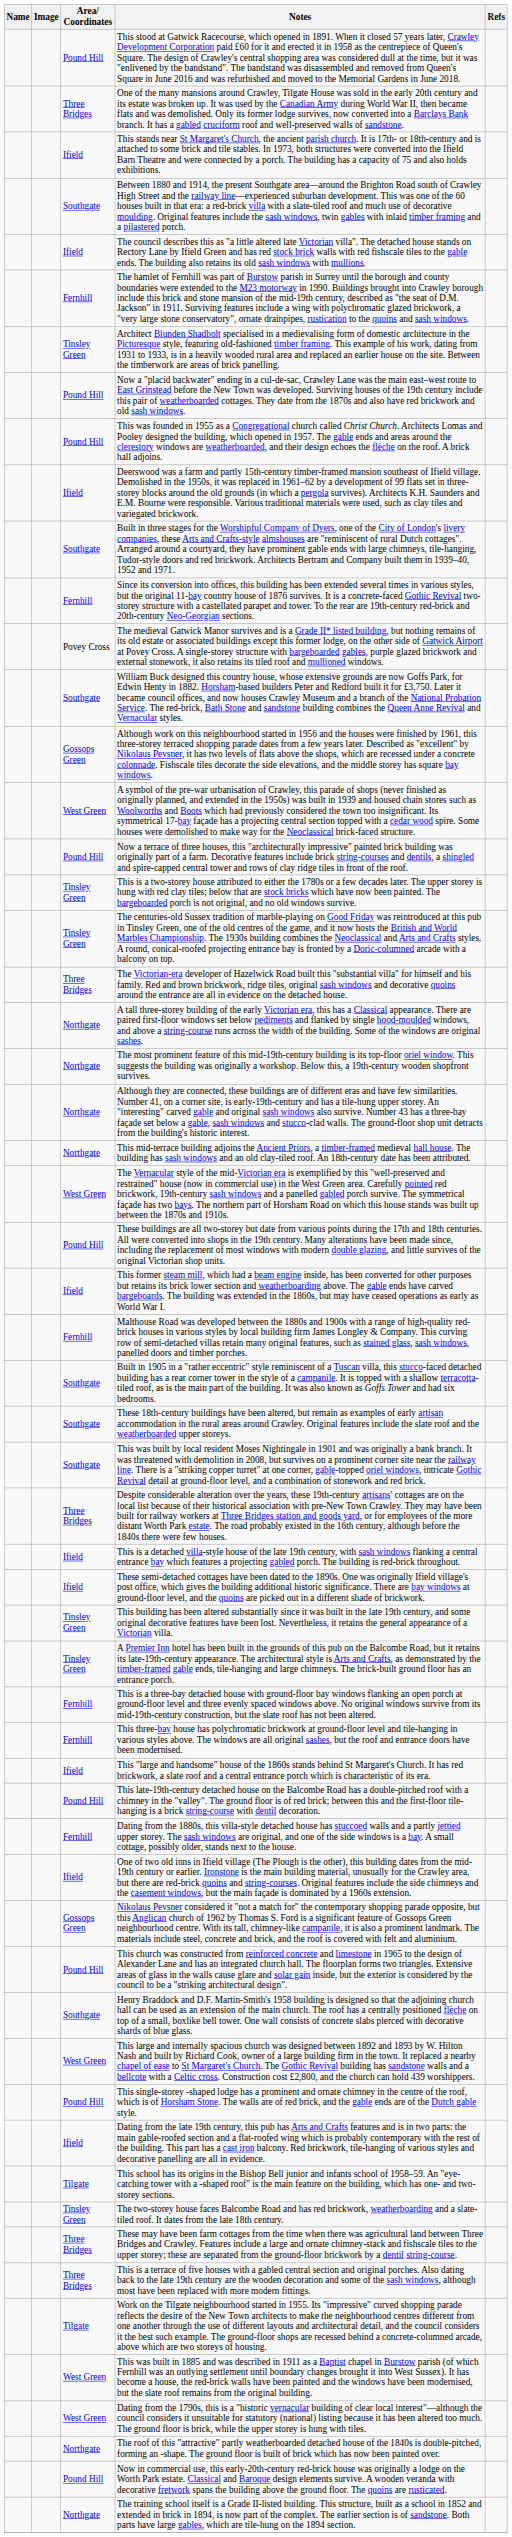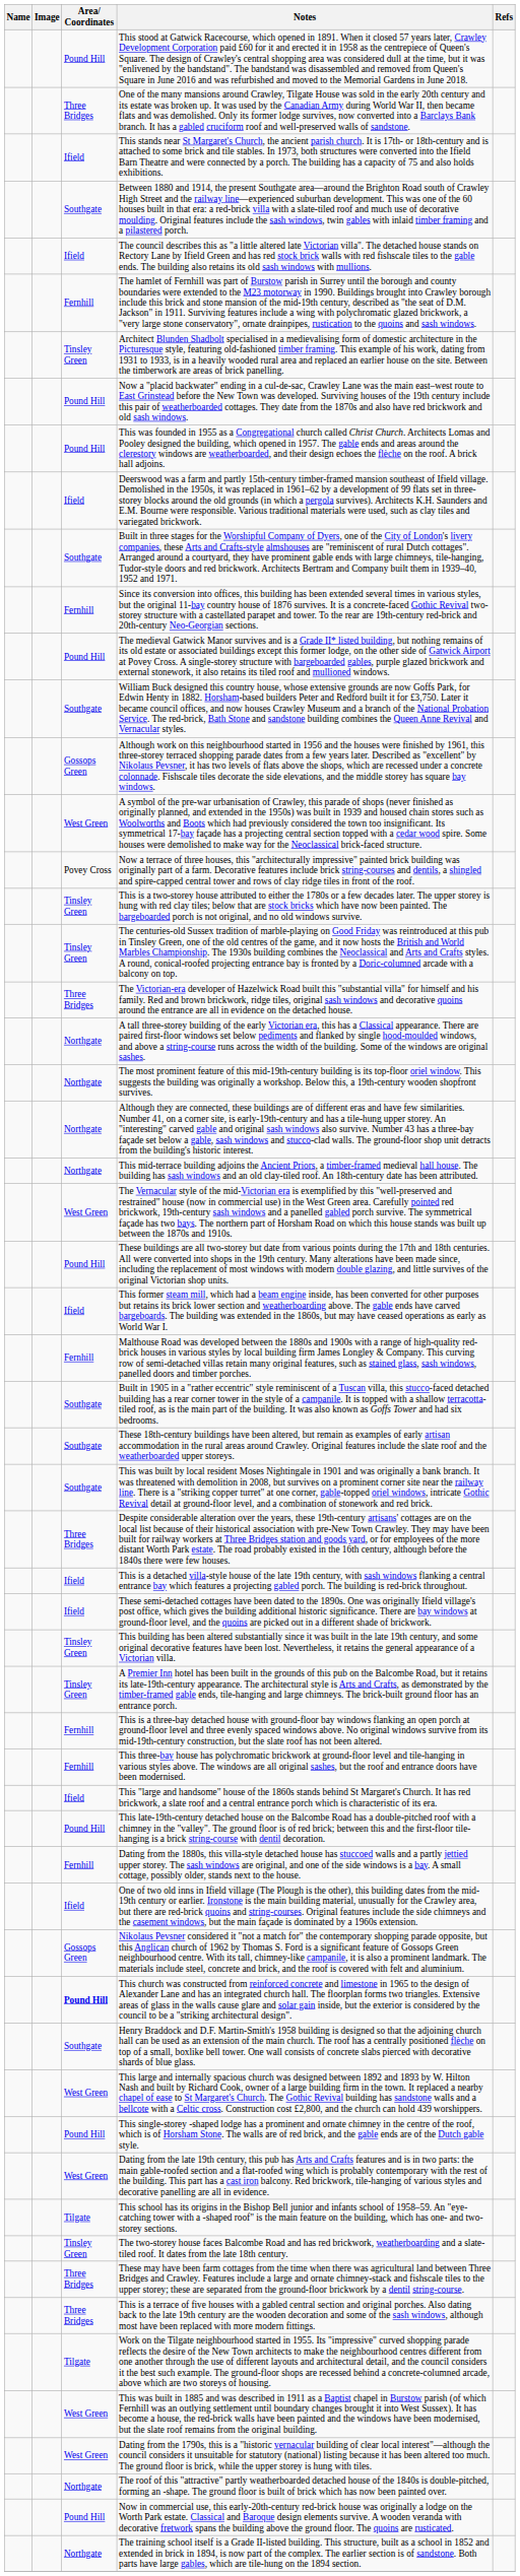row 14 | Area/ Coordinates: Povey Cross -> Pound Hill
row 18 | Area/ Coordinates: Pound Hill -> Povey Cross
row 45 | Area/ Coordinates: normal -> bold
row 49 | Area/ Coordinates: Ifield -> West Green
